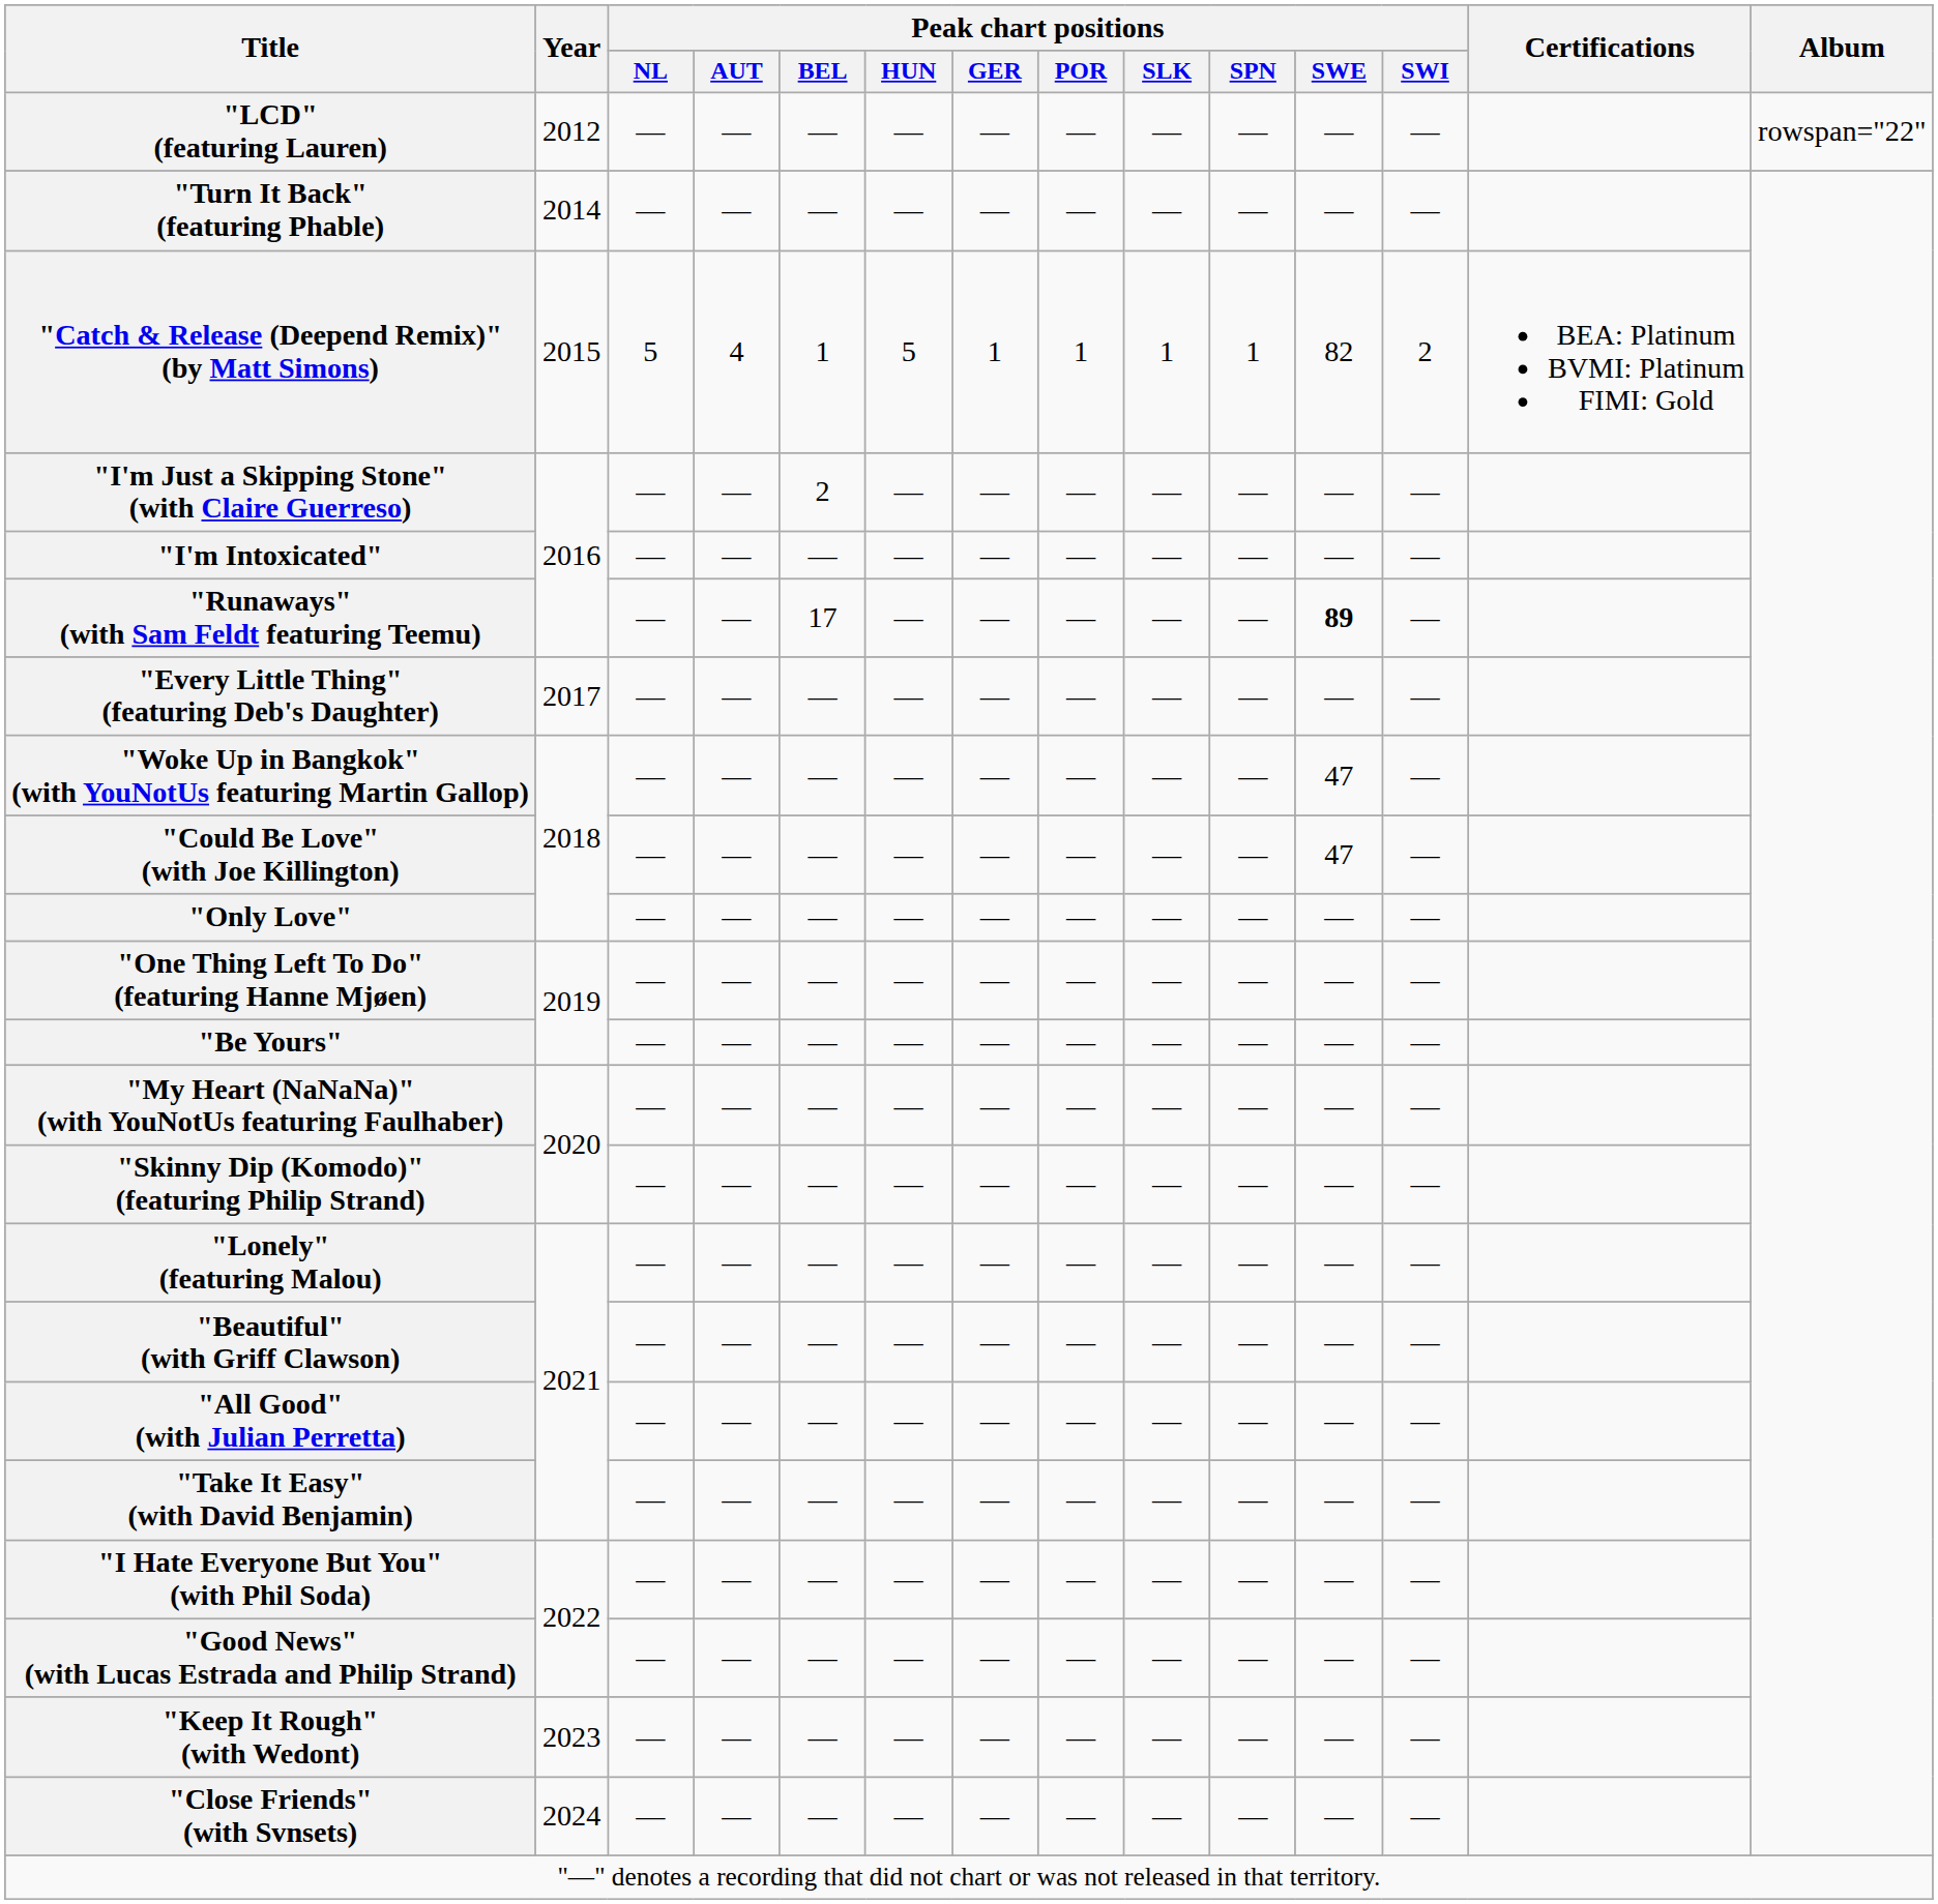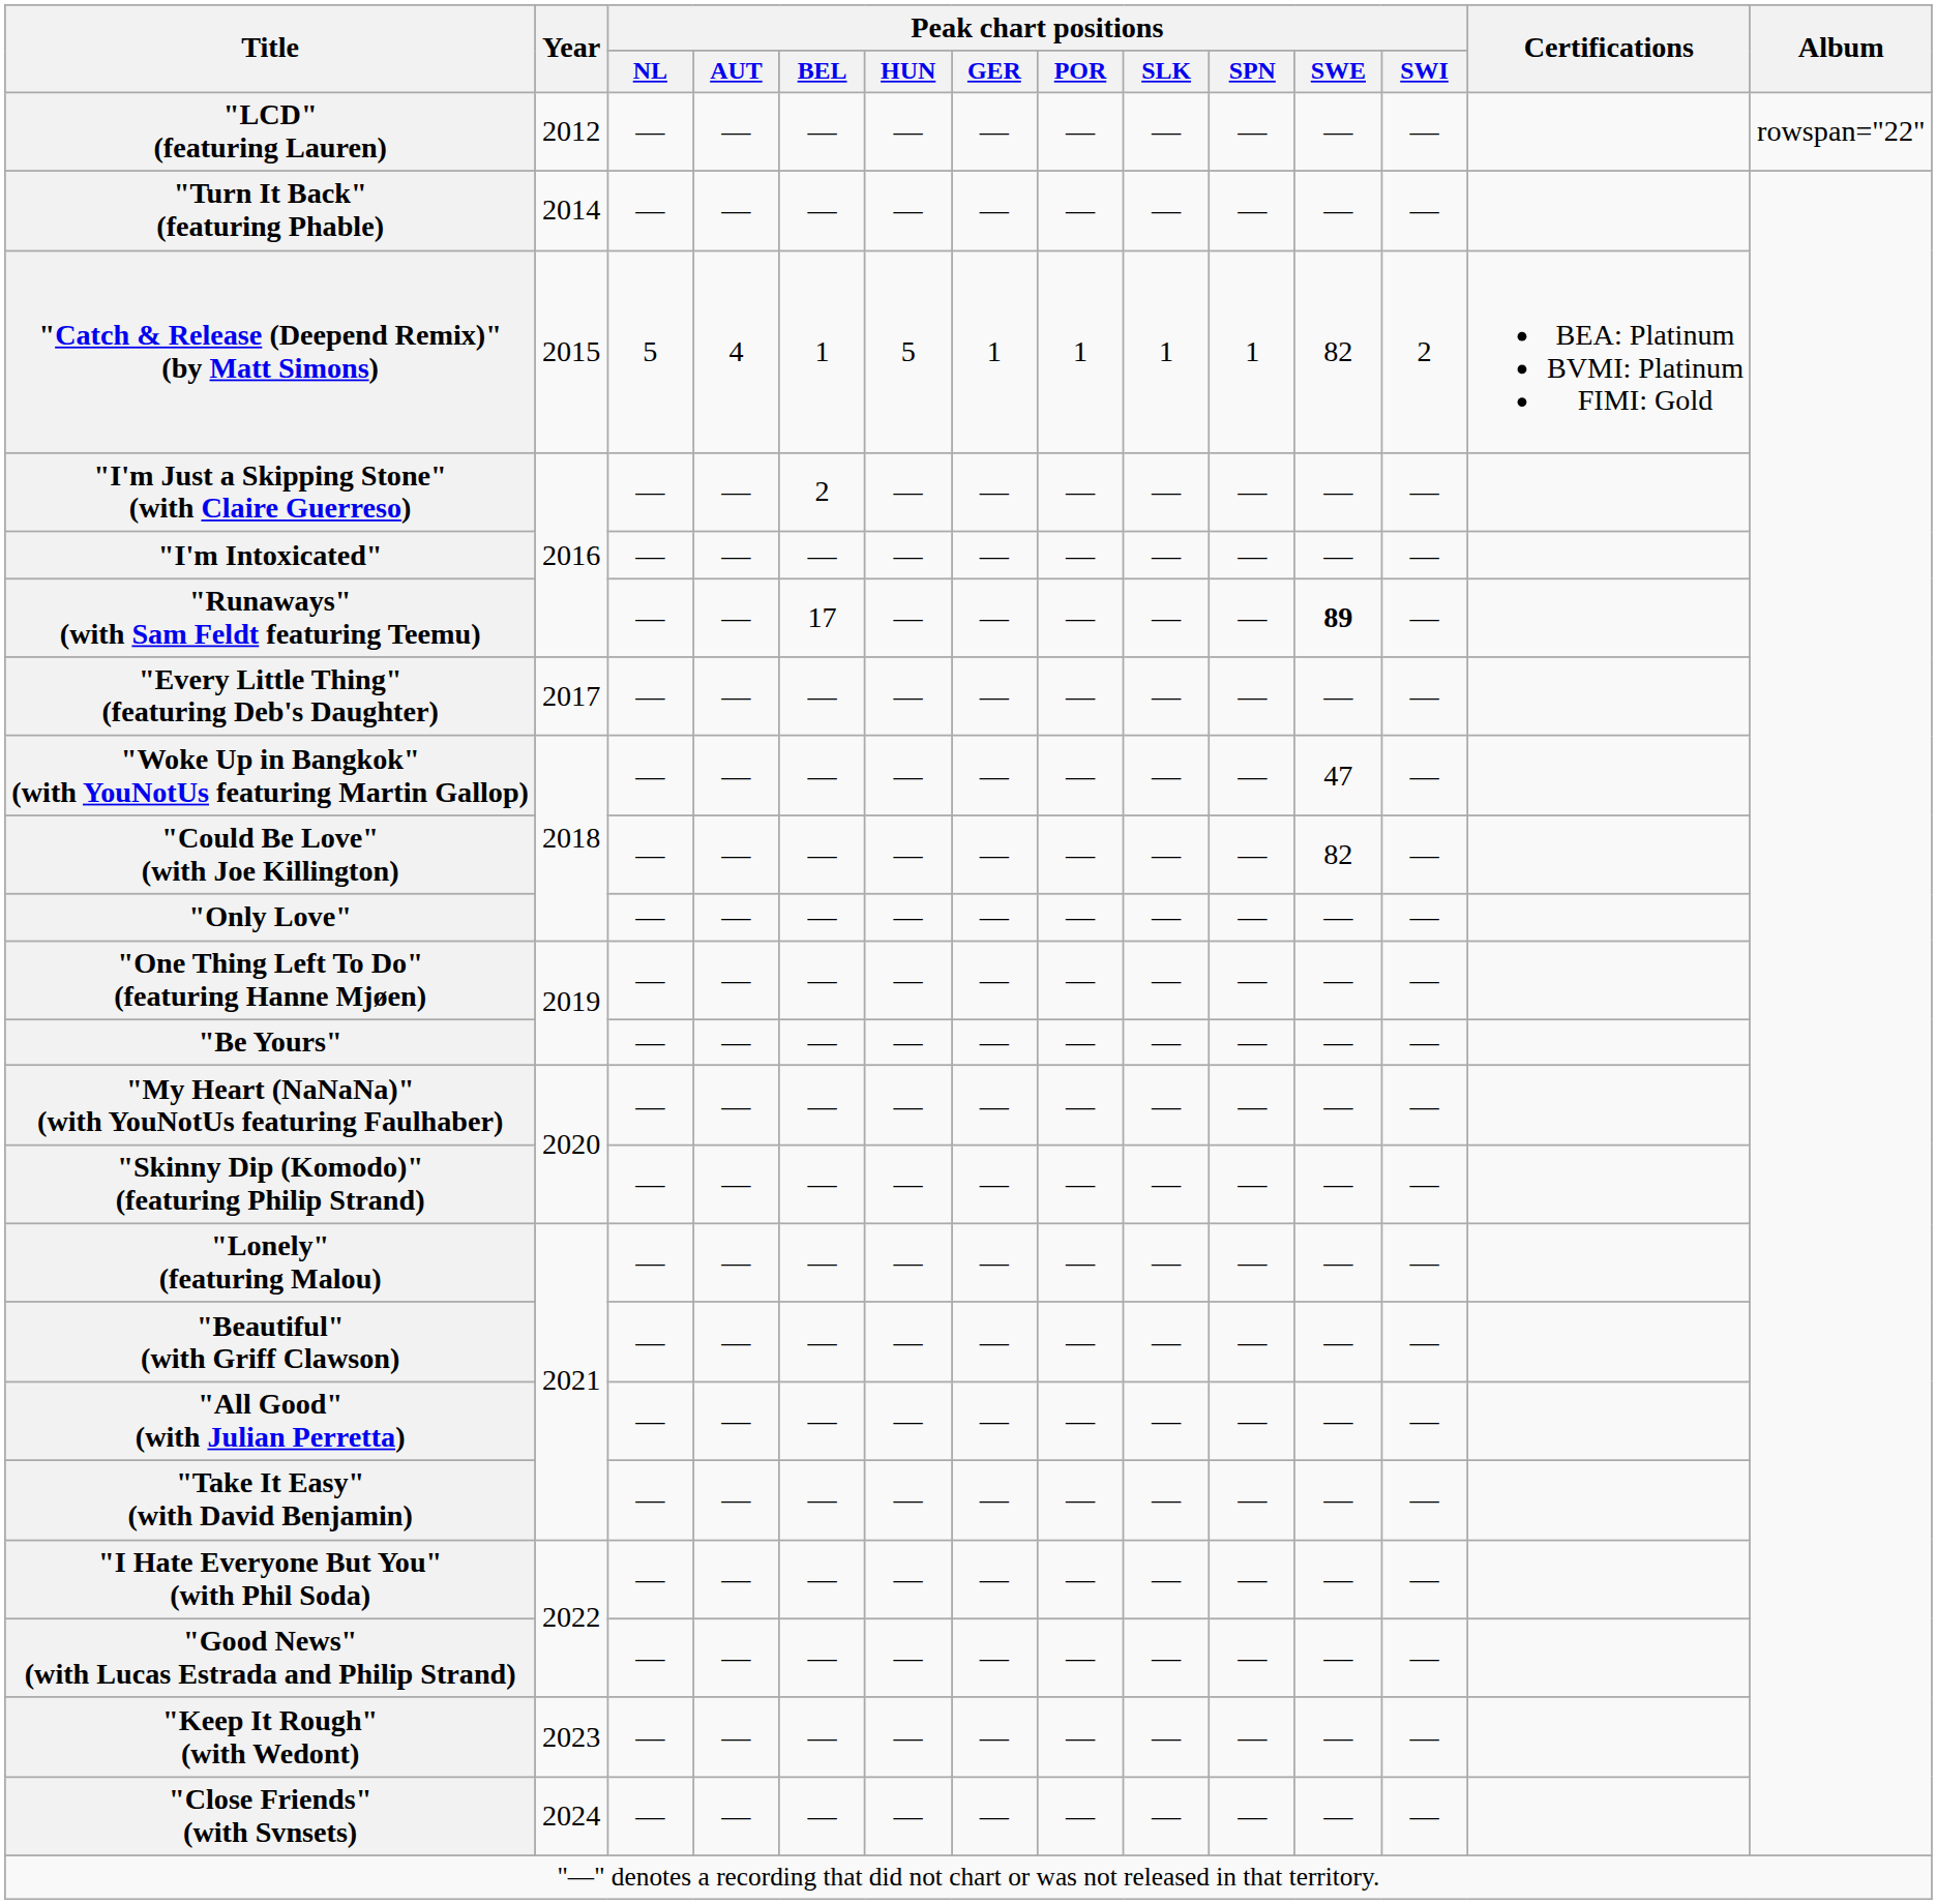"Could Be Love" (with Joe Killington) | Peak chart positions / SWE: 47 -> 82
